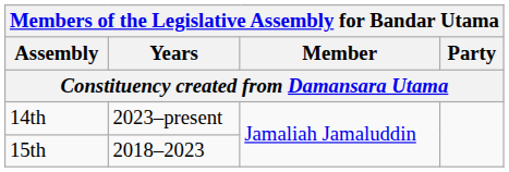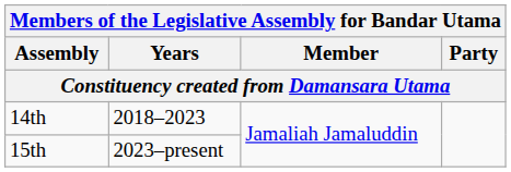14th | Years: 2023–present -> 2018–2023
15th | Years: 2018–2023 -> 2023–present
